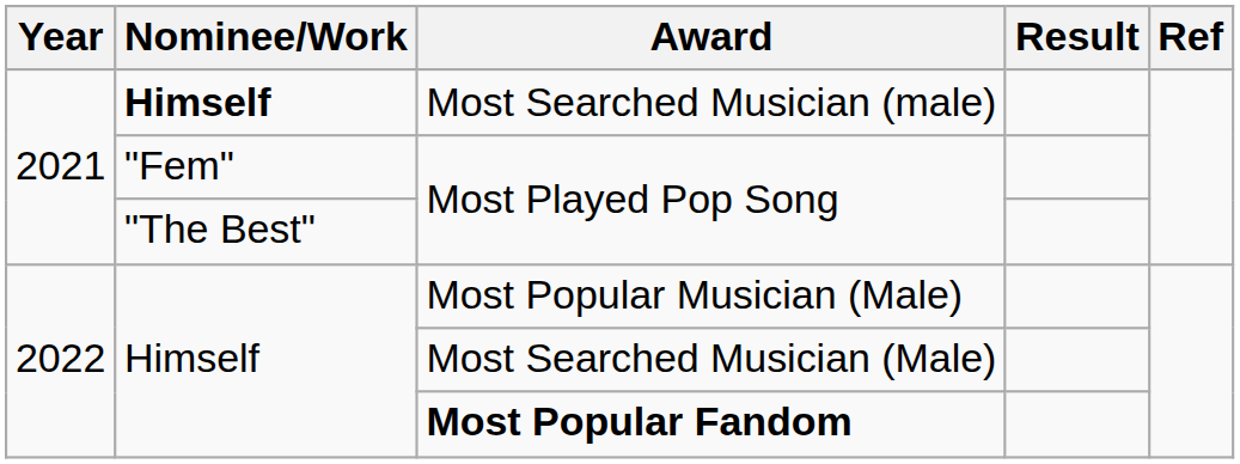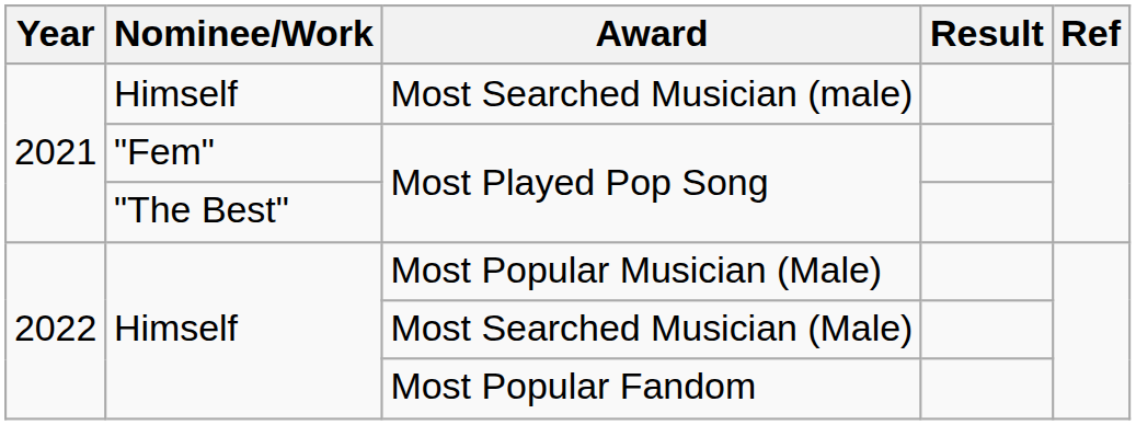Most Searched Musician (male) | Nominee/Work: bold -> normal
Most Popular Fandom | Award: bold -> normal
